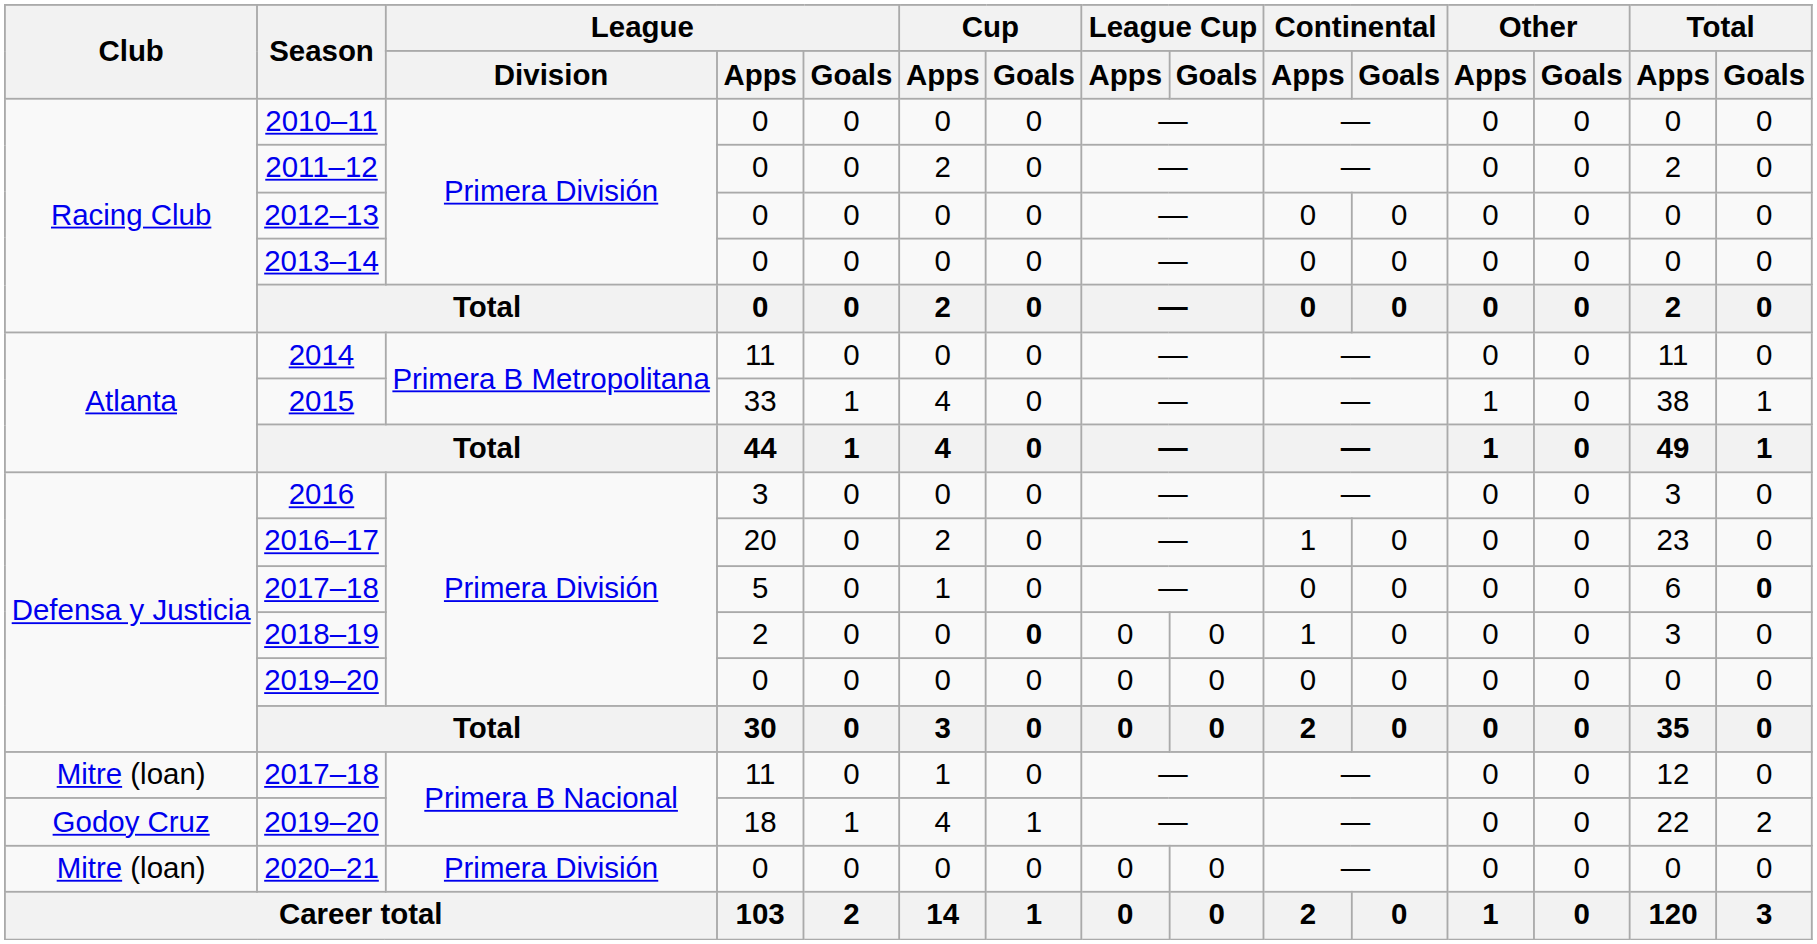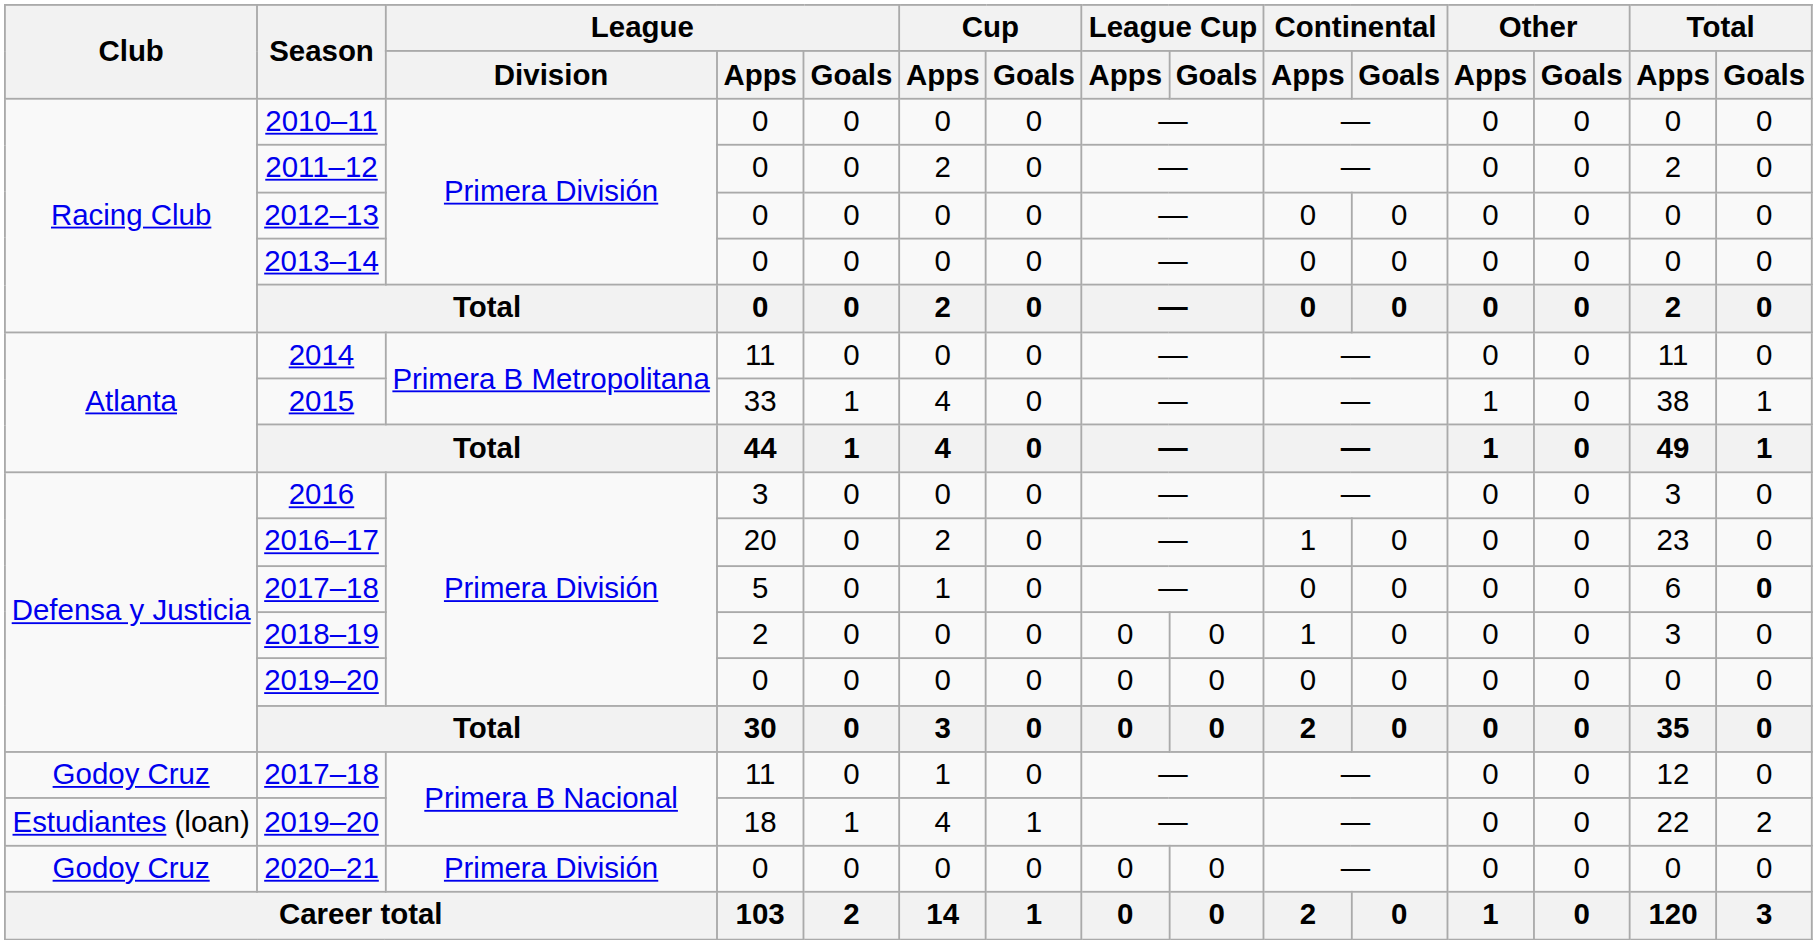2018–19 | Cup / Goals: bold -> normal
2017–18 / 11 | Club: Mitre (loan) -> Godoy Cruz
2019–20 / 18 | Club: Godoy Cruz -> Estudiantes (loan)
2020–21 | Club: Mitre (loan) -> Godoy Cruz
